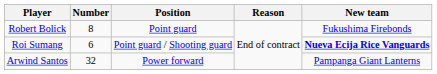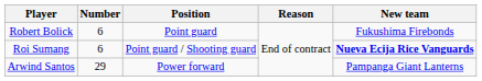Robert Bolick | Number: 8 -> 6
Arwind Santos | Number: 32 -> 29
